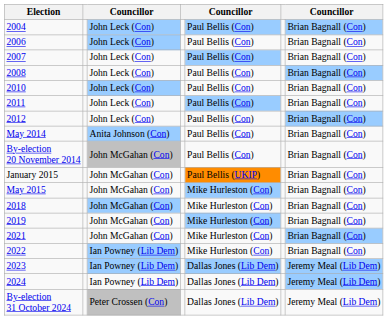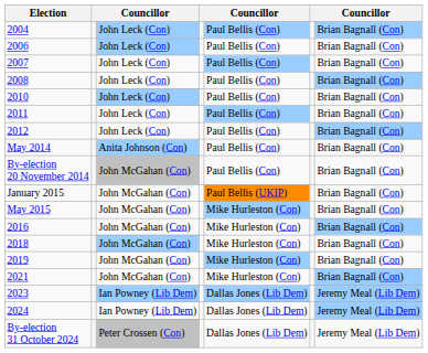+ row: 2016 | John McGahan (Con) | Mike Hurleston (Con) | Brian Bagnall (Con)
- row: 2022 | Ian Powney (Lib Dem) | Mike Hurleston (Con) | Brian Bagnall (Con)
